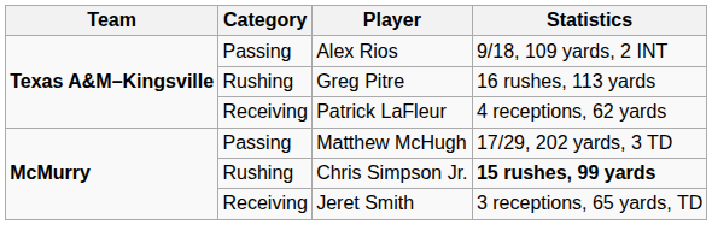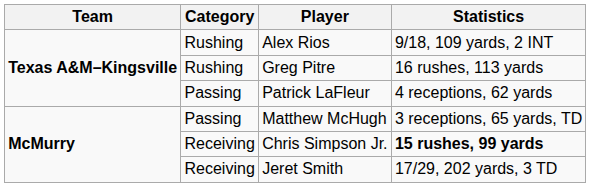Alex Rios | Category: Passing -> Rushing
Patrick LaFleur | Category: Receiving -> Passing
Matthew McHugh | Statistics: 17/29, 202 yards, 3 TD -> 3 receptions, 65 yards, TD
Chris Simpson Jr. | Category: Rushing -> Receiving
Jeret Smith | Statistics: 3 receptions, 65 yards, TD -> 17/29, 202 yards, 3 TD
